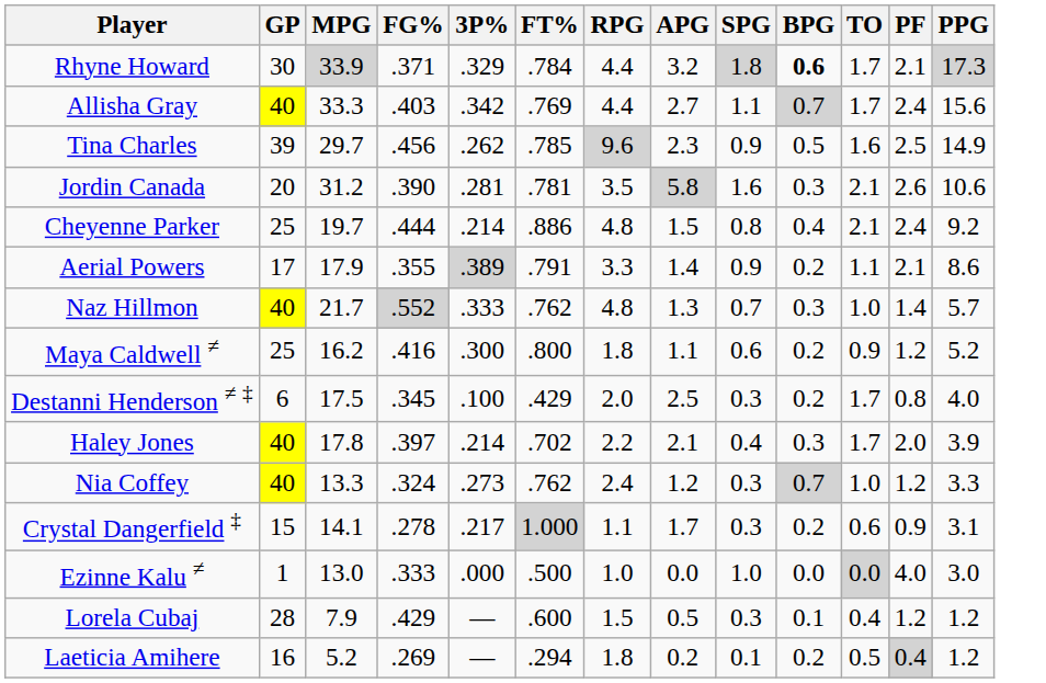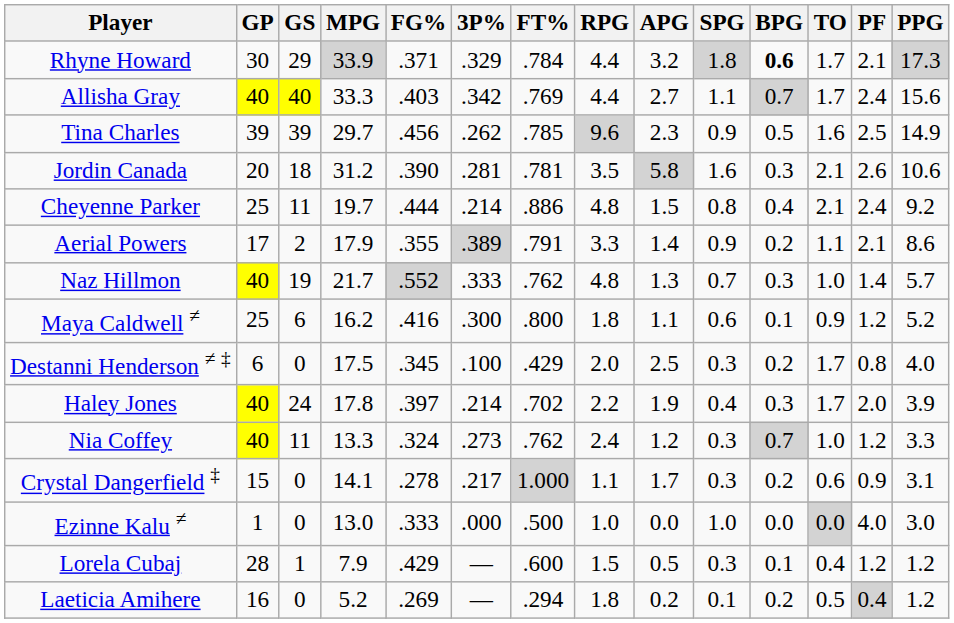+ column: GS | 29 | 40 | 39 | 18 | 11 | 2 | 19 | 6 | 0 | 24 | 11 | 0 | 0 | 1 | 0
Maya Caldwell ≠ | BPG: 0.2 -> 0.1
Haley Jones | APG: 2.1 -> 1.9
